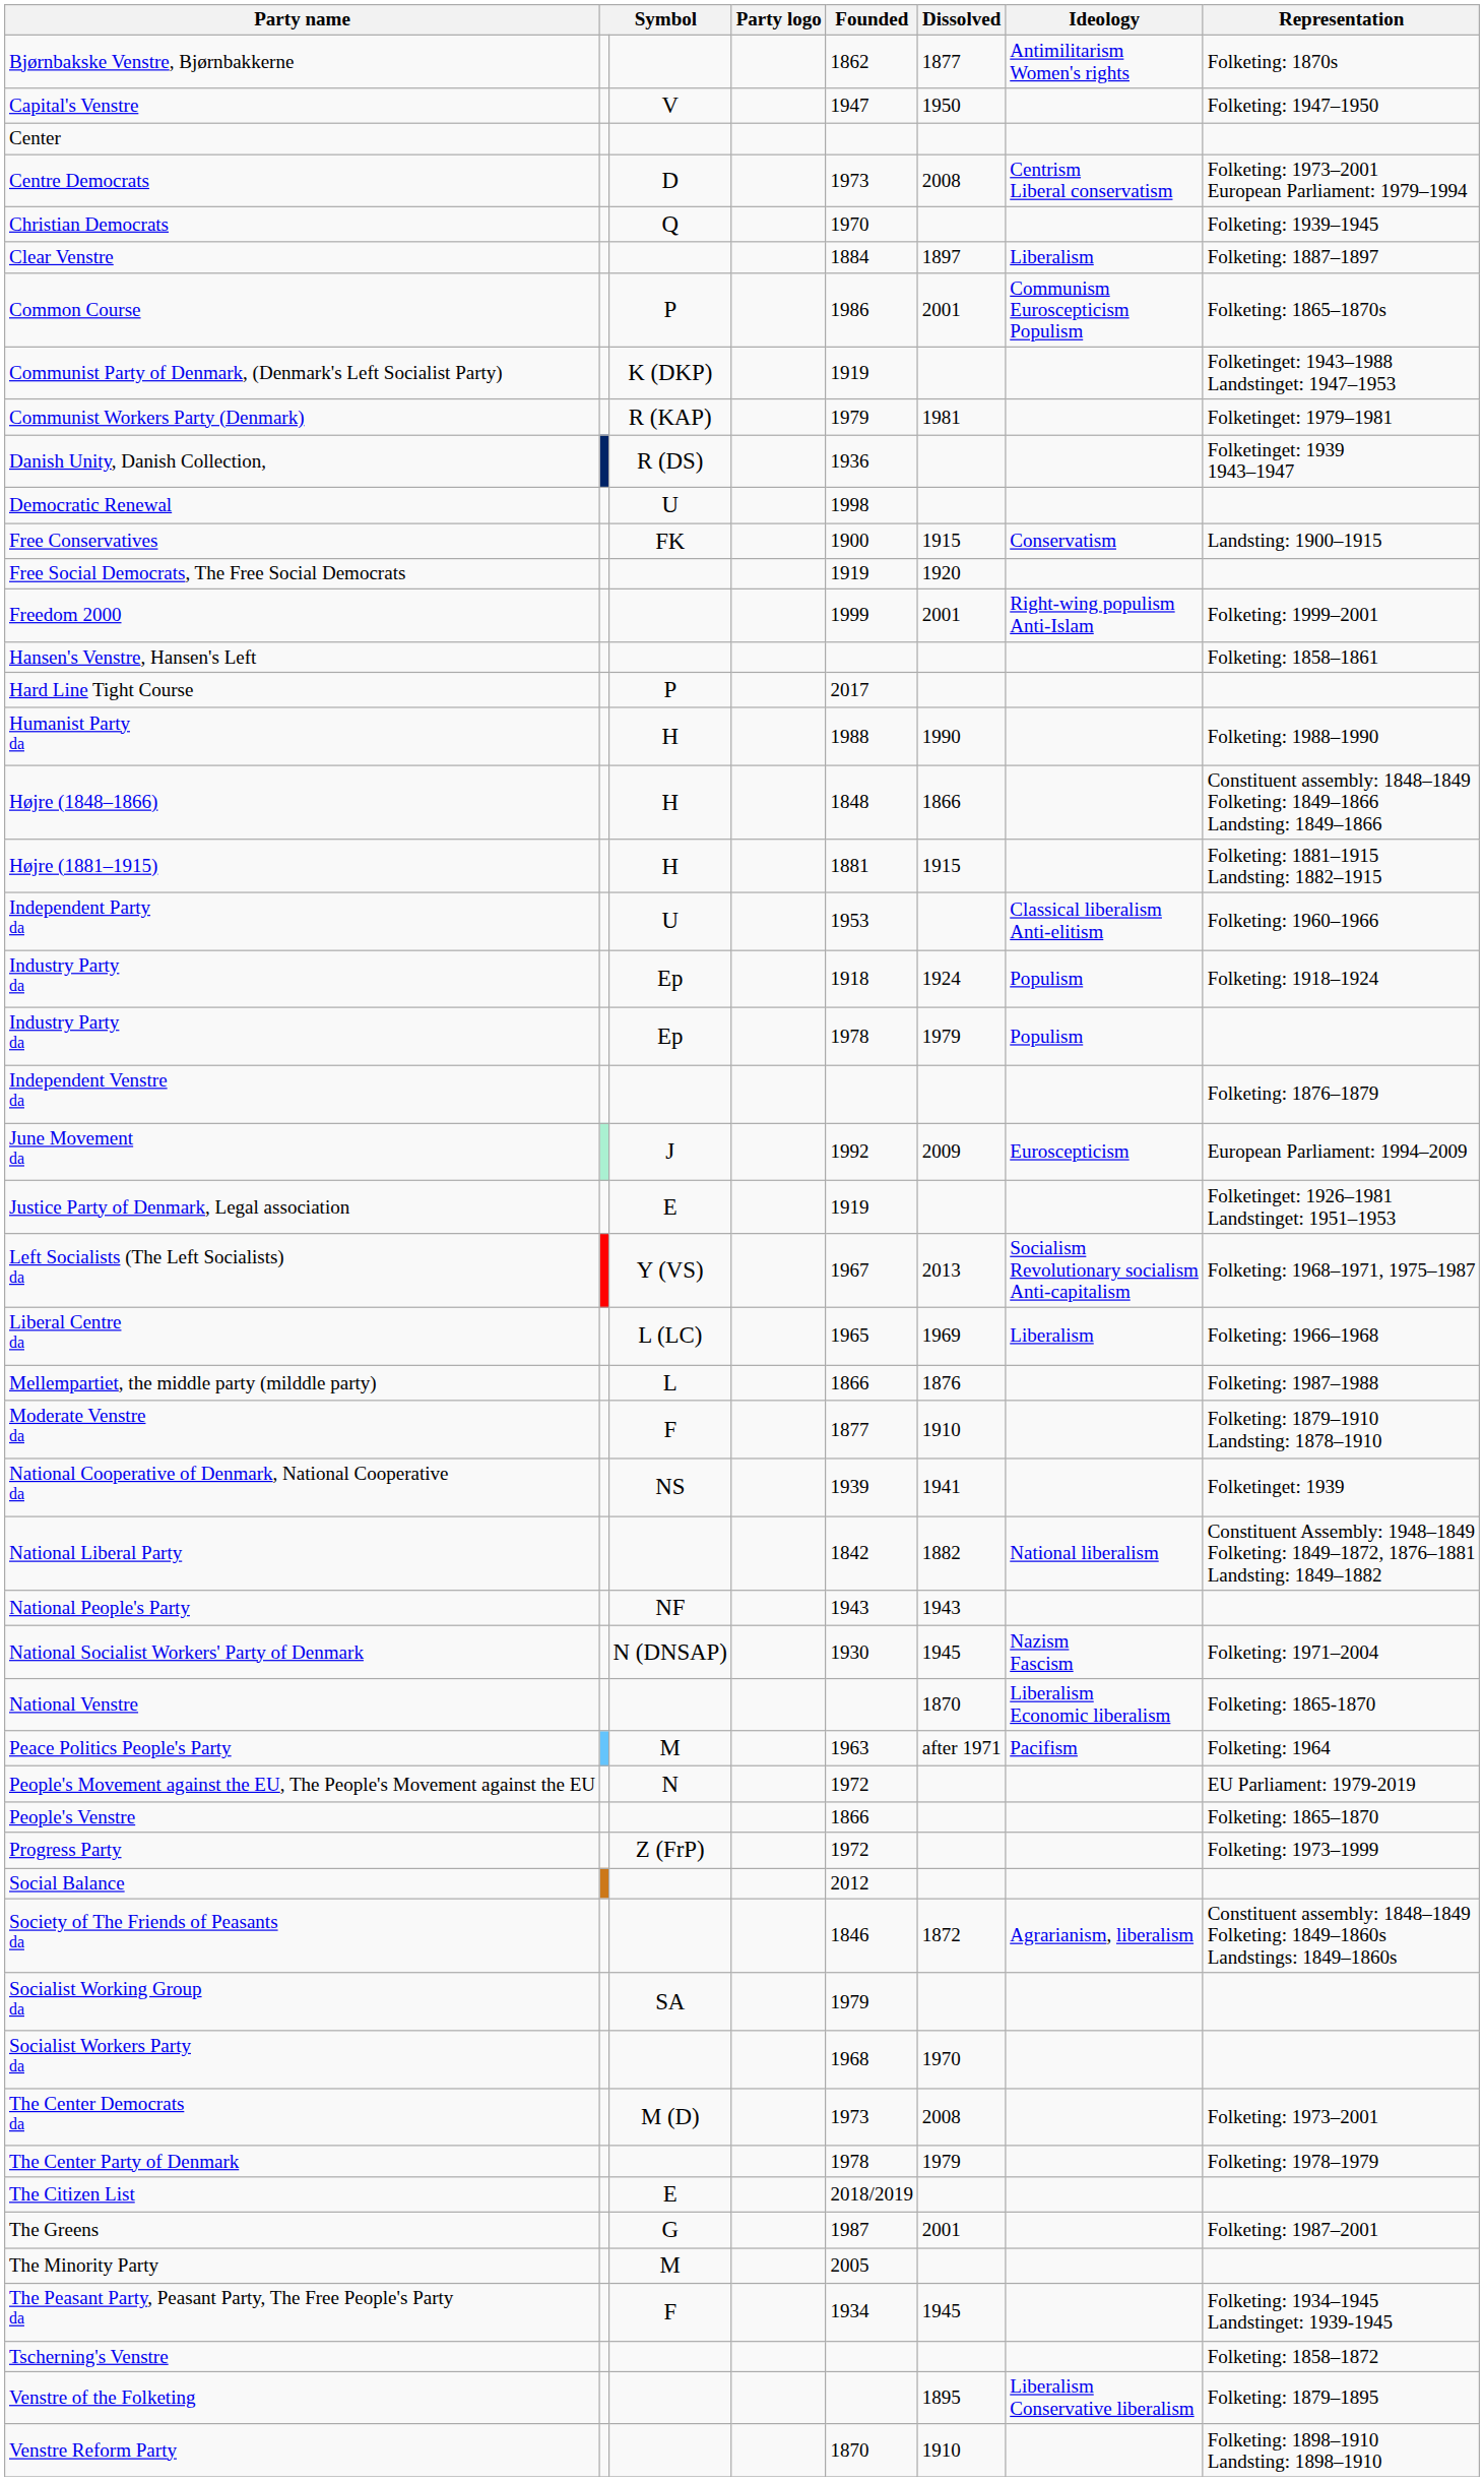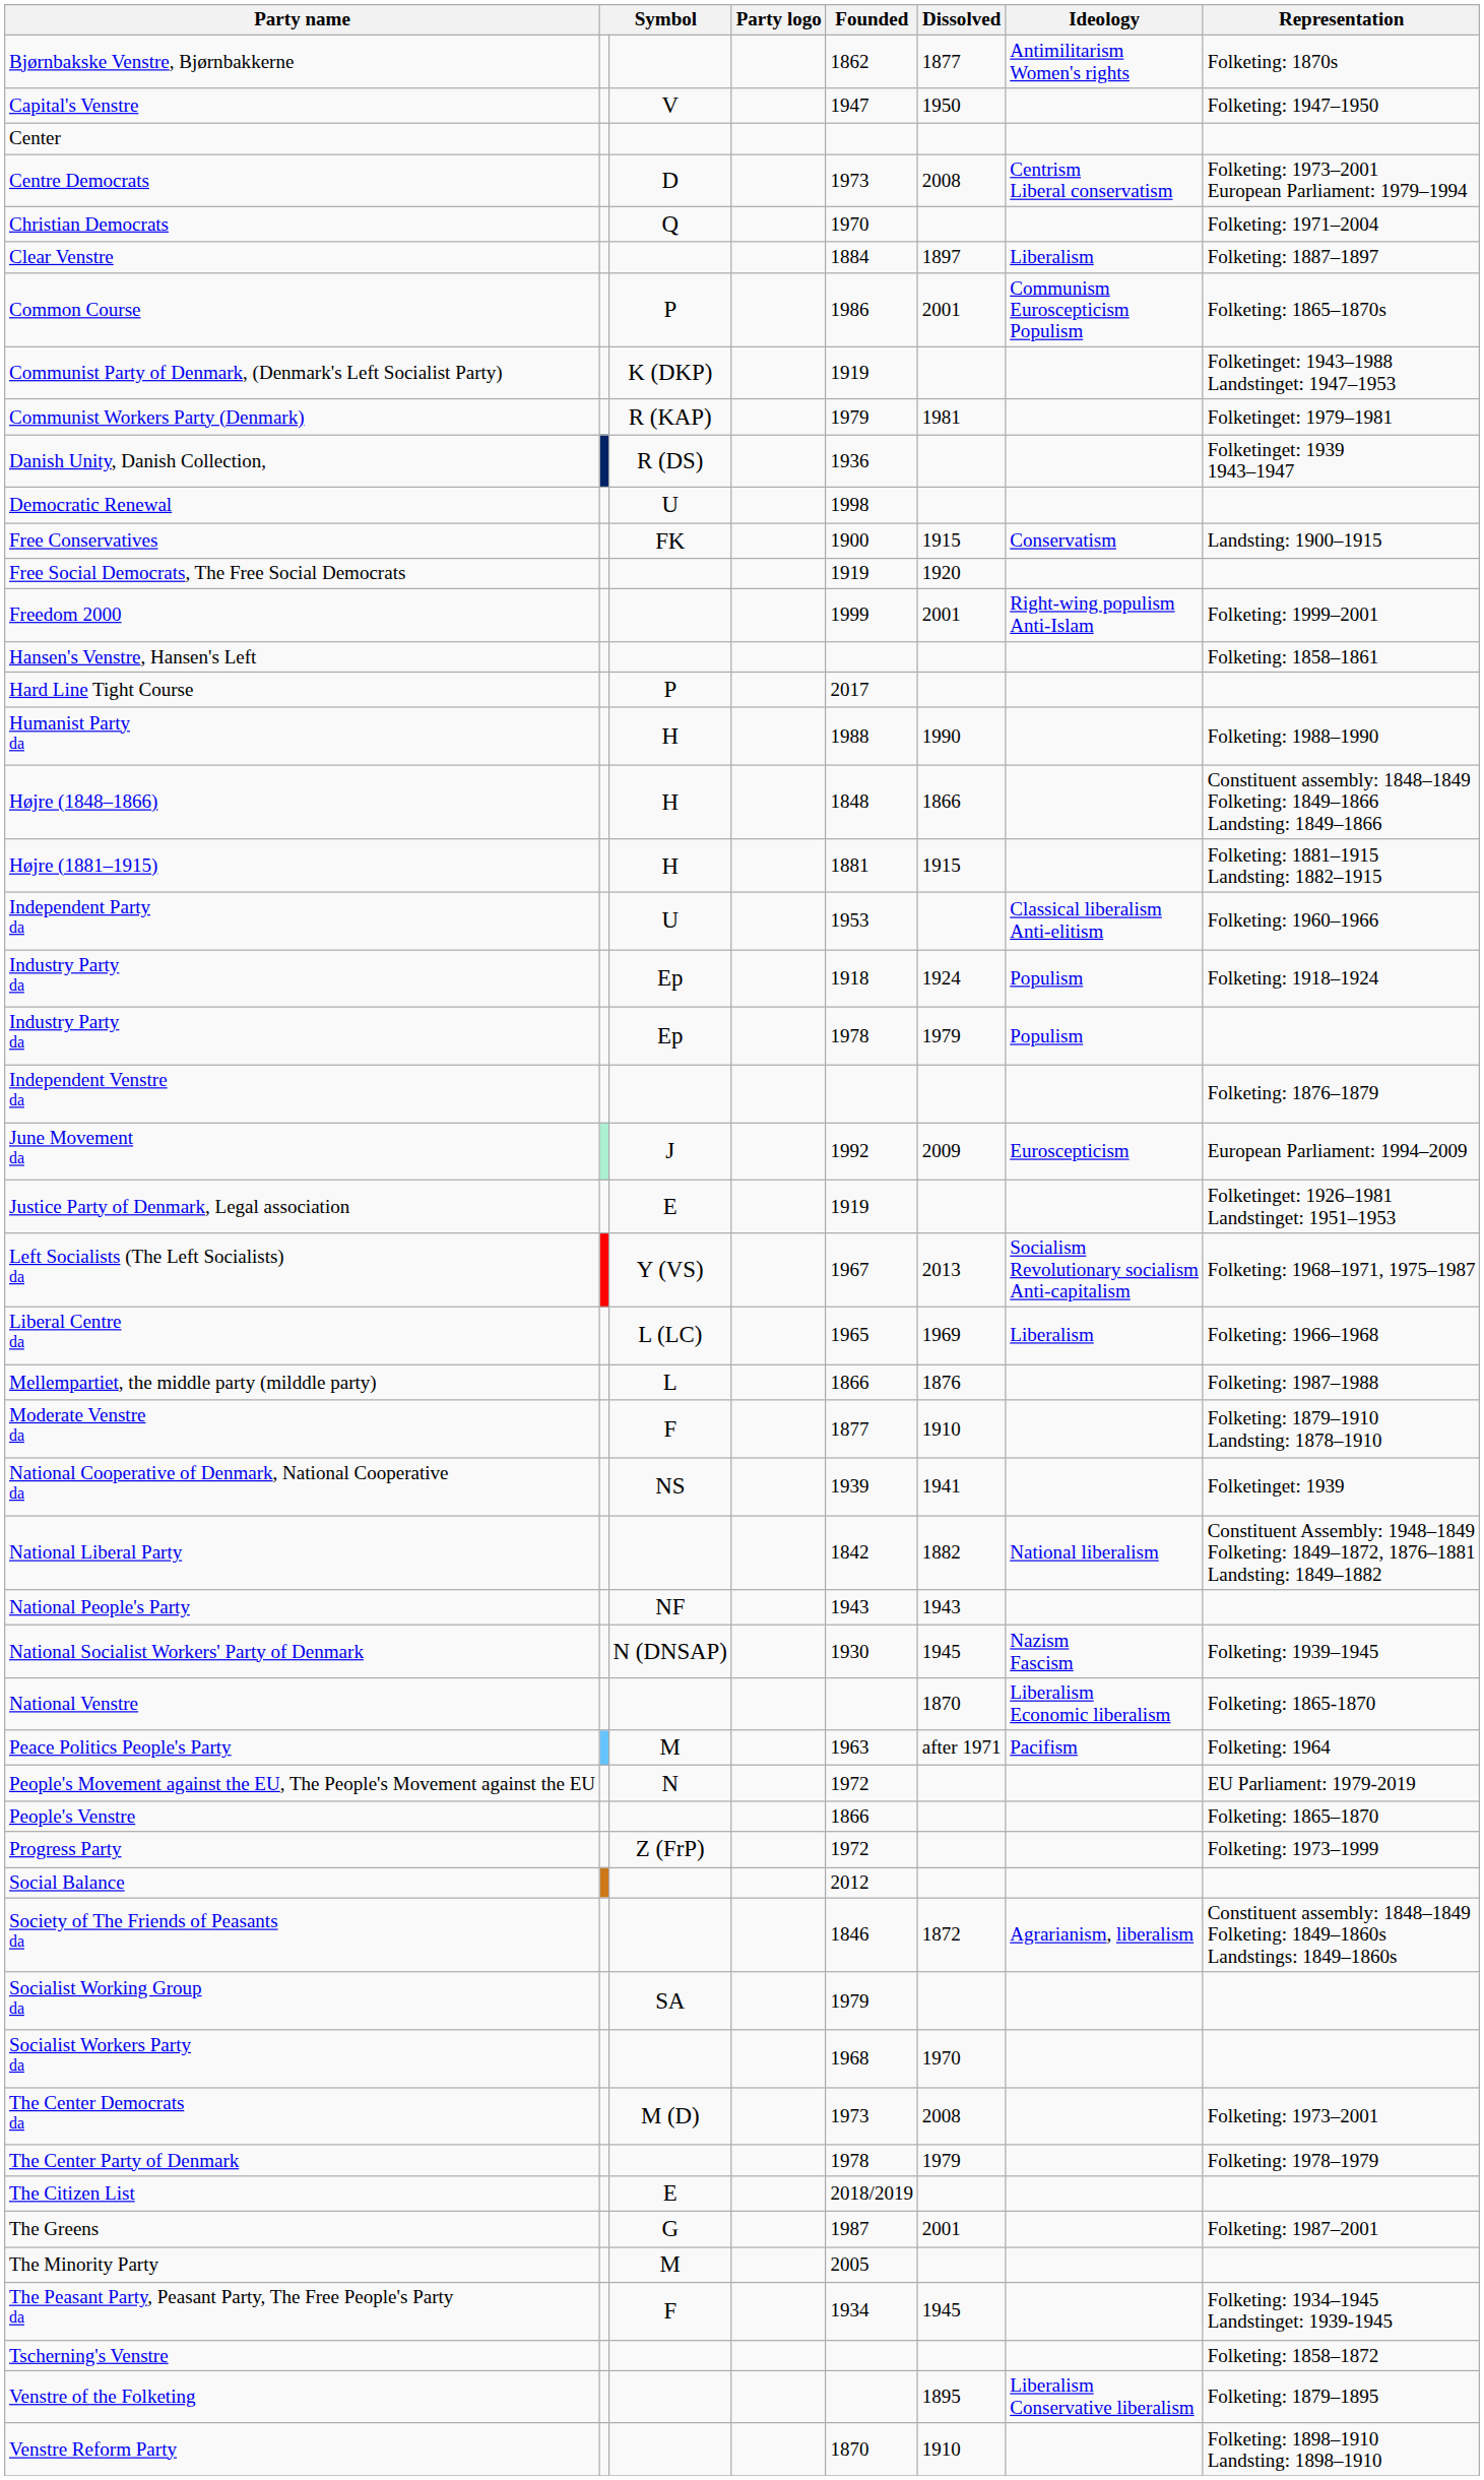Christian Democrats | Representation: Folketing: 1939–1945 -> Folketing: 1971–2004
National Socialist Workers' Party of Denmark | Representation: Folketing: 1971–2004 -> Folketing: 1939–1945
